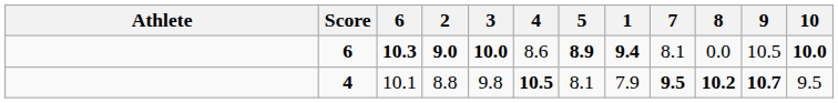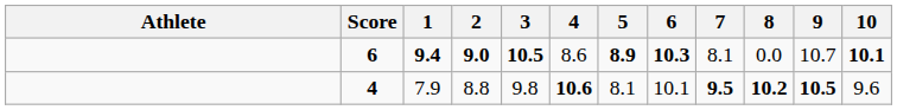columns swapped: 1 <-> 6
row 2 | 3: 10.0 -> 10.5
row 2 | 9: 10.5 -> 10.7
row 2 | 10: 10.0 -> 10.1
row 3 | 4: 10.5 -> 10.6
row 3 | 9: 10.7 -> 10.5
row 3 | 10: 9.5 -> 9.6
